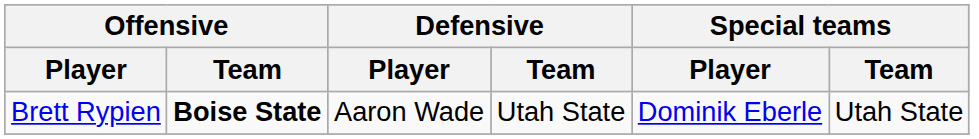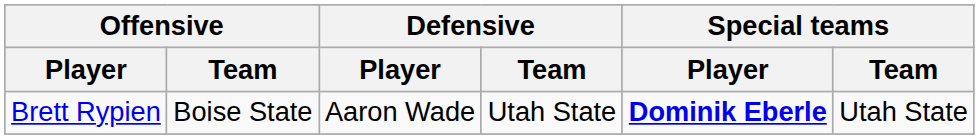Brett Rypien | Offensive / Team: bold -> normal
Brett Rypien | Special teams / Player: normal -> bold
